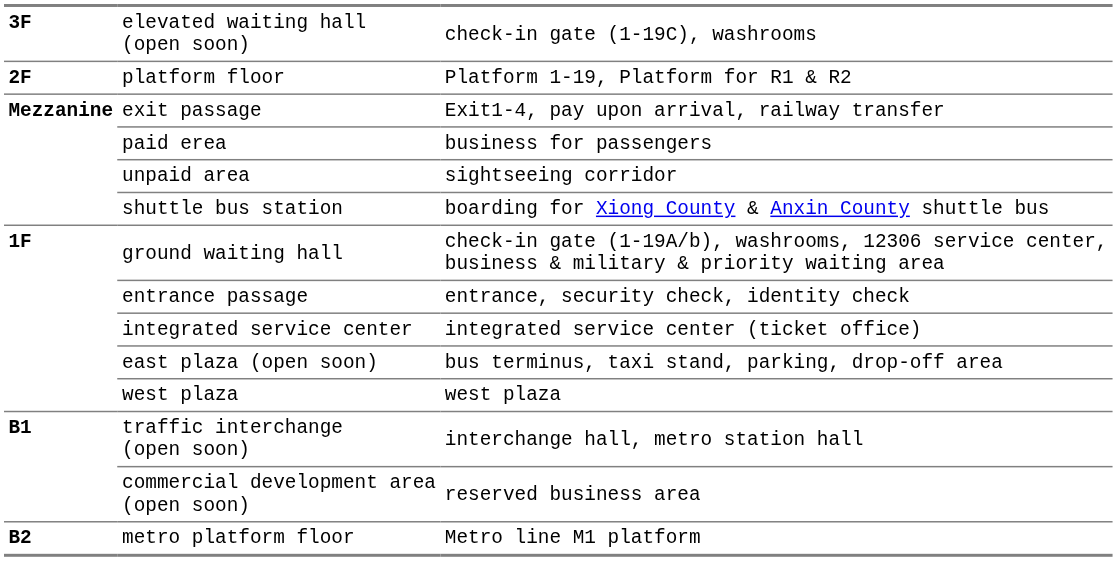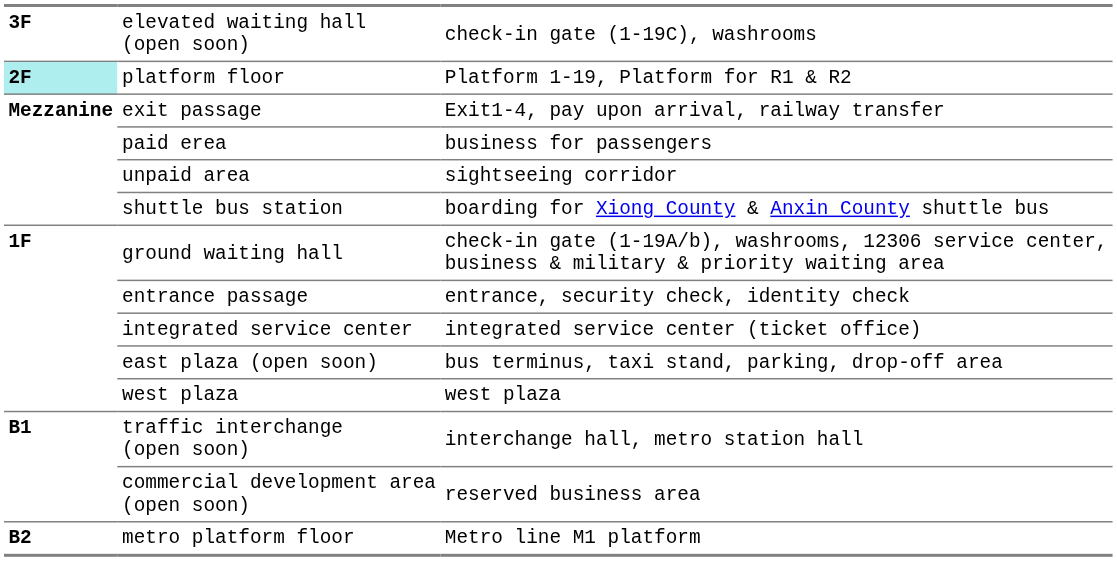platform floor | column 1: no background -> paleturquoise background
